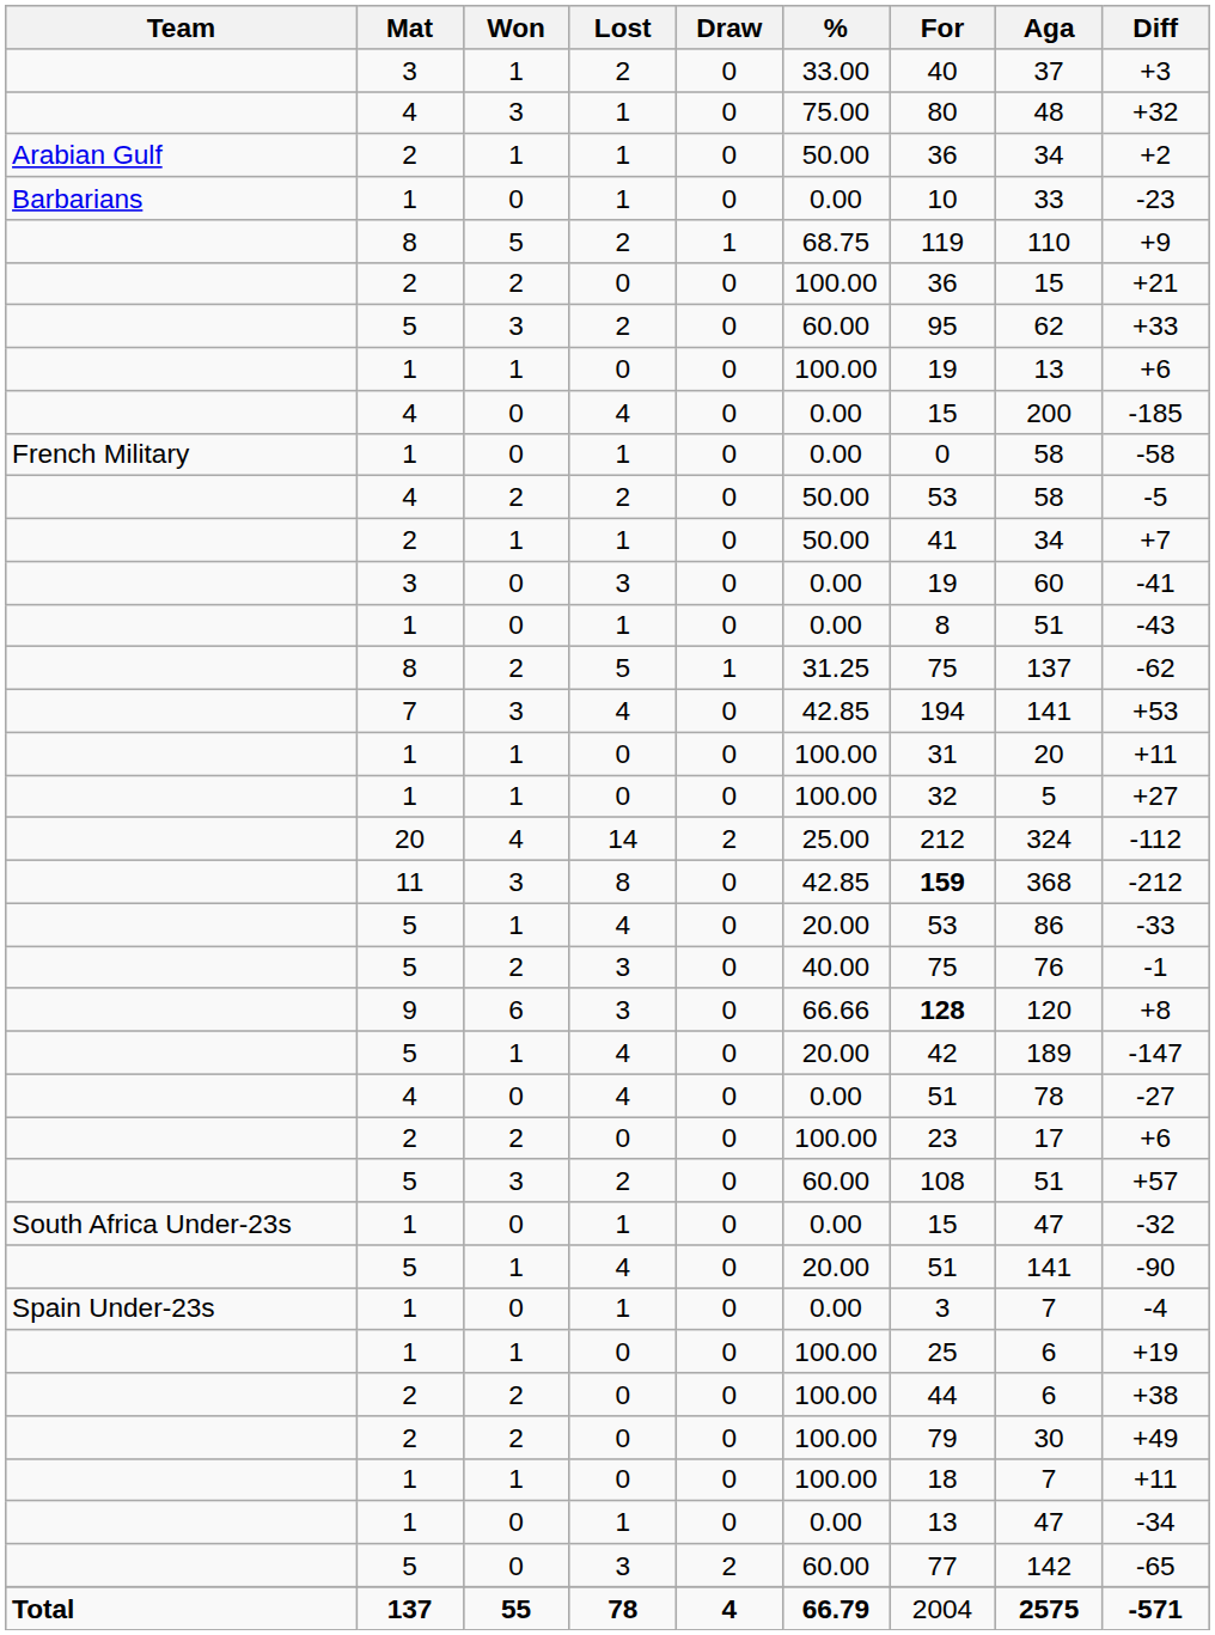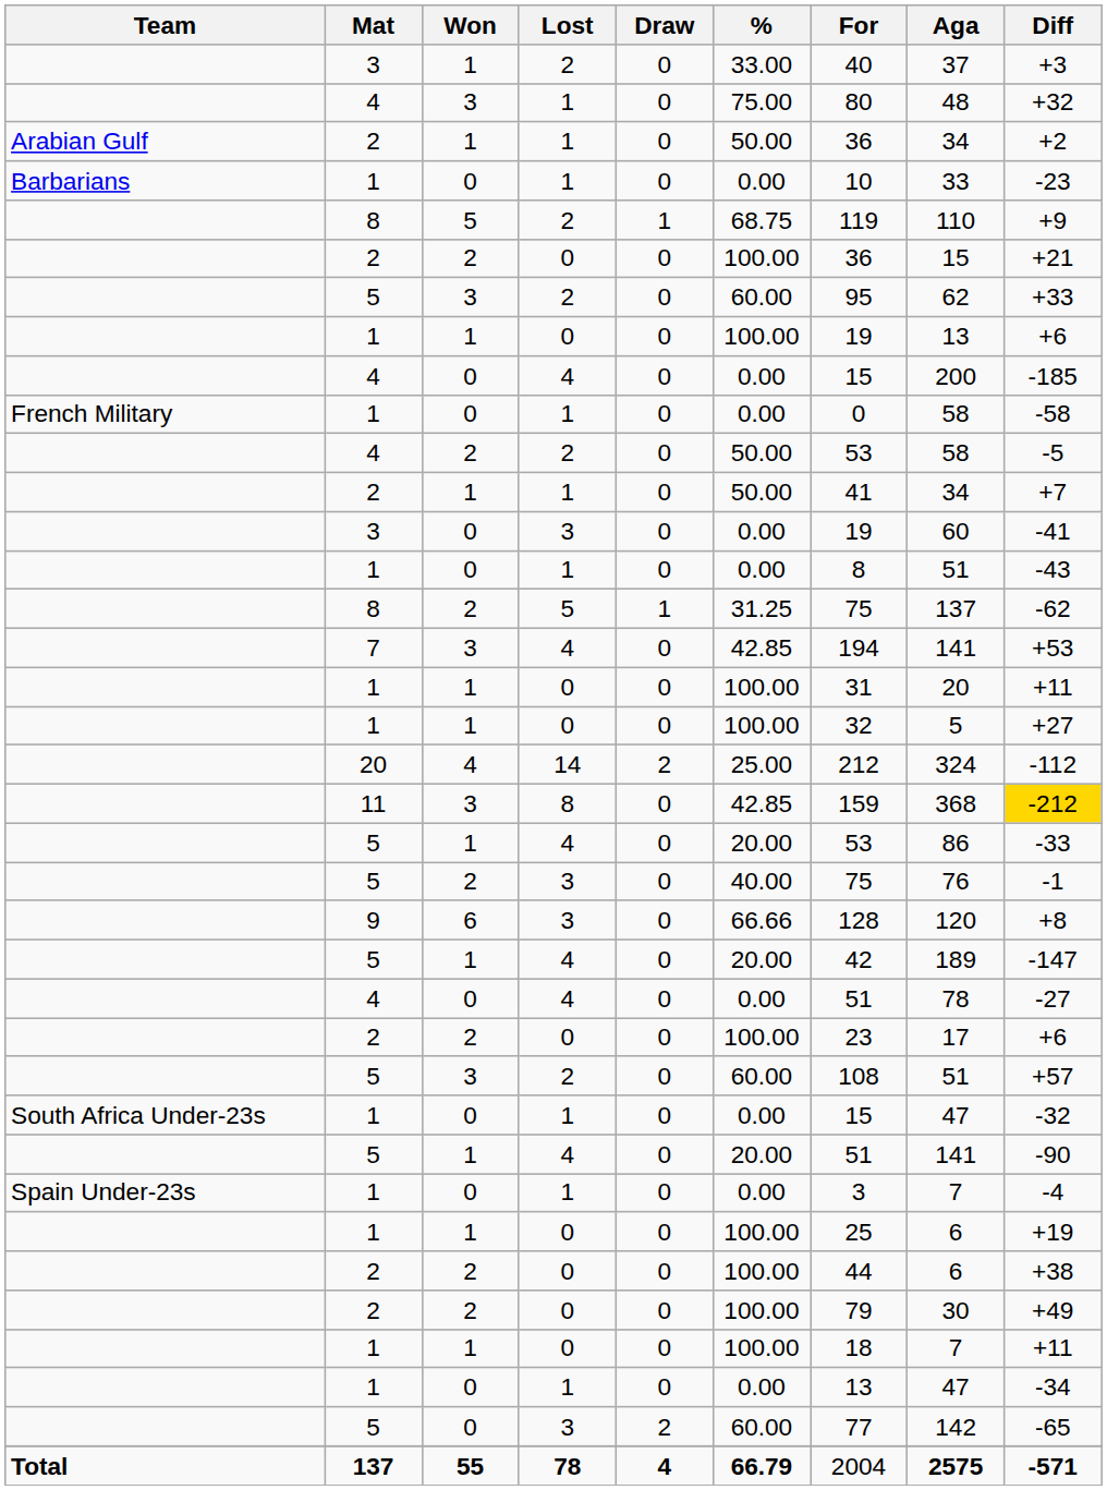11 | For: bold -> normal
11 | Diff: no background -> gold background
9 | For: bold -> normal
